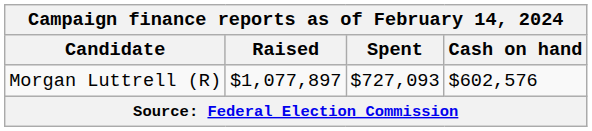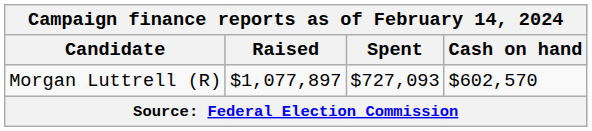Morgan Luttrell (R) | Cash on hand: $602,576 -> $602,570
